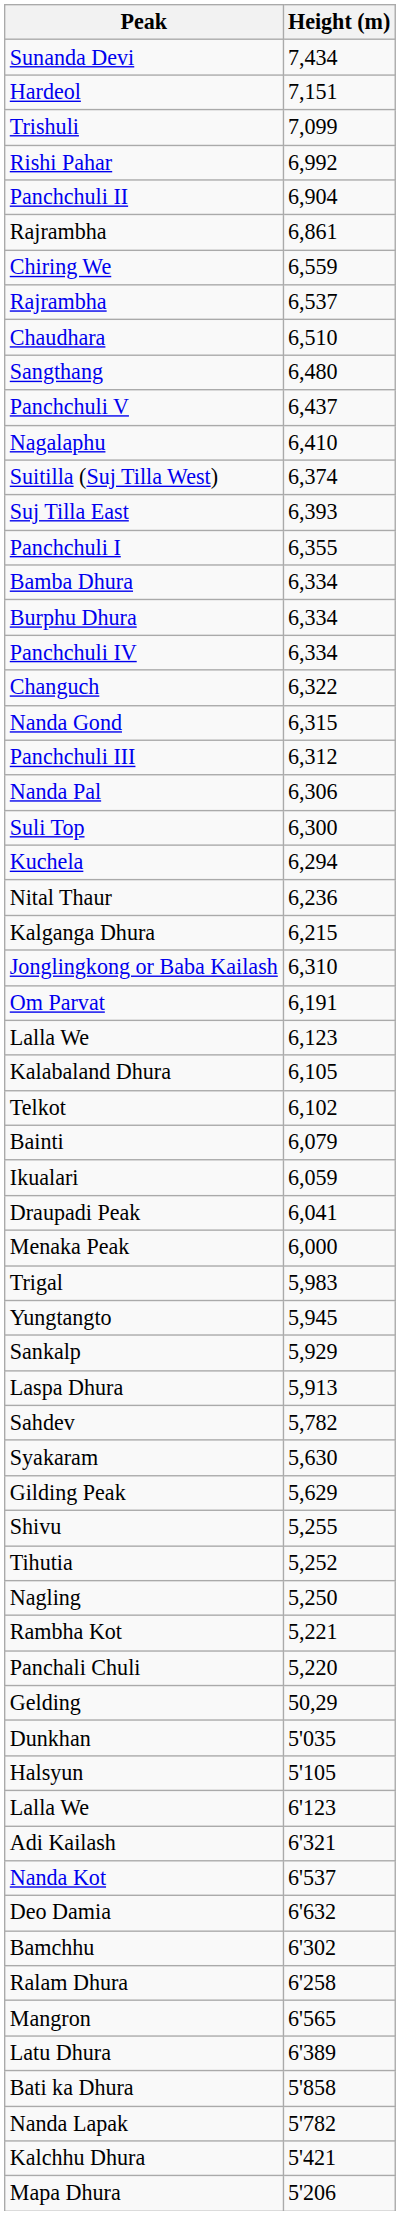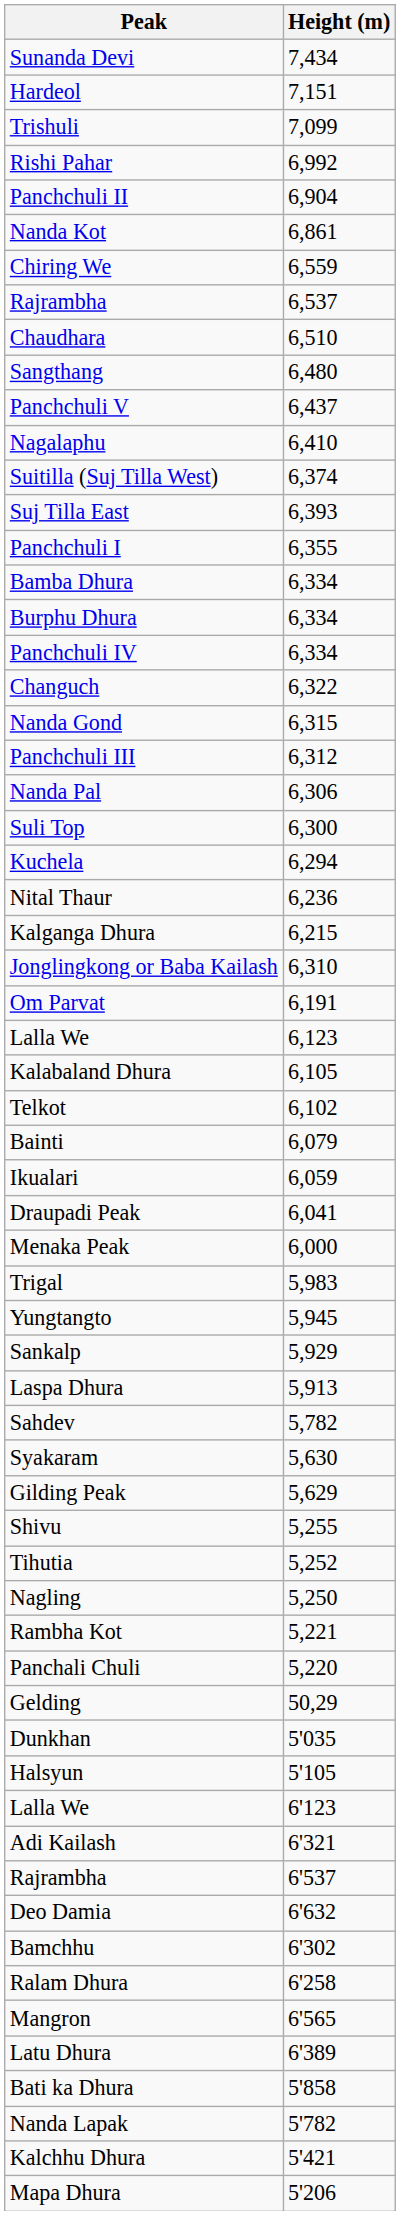row 7 | Peak: Rajrambha -> Nanda Kot
row 54 | Peak: Nanda Kot -> Rajrambha
